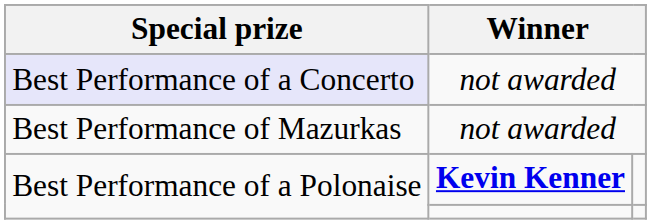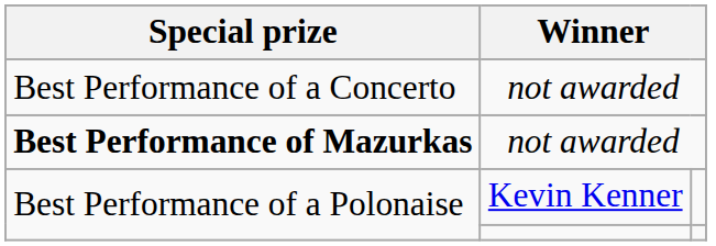Best Performance of a Concerto | Special prize: lavender background -> no background
Best Performance of Mazurkas | Special prize: normal -> bold
Best Performance of a Polonaise / Kevin Kenner | column 2: bold -> normal
